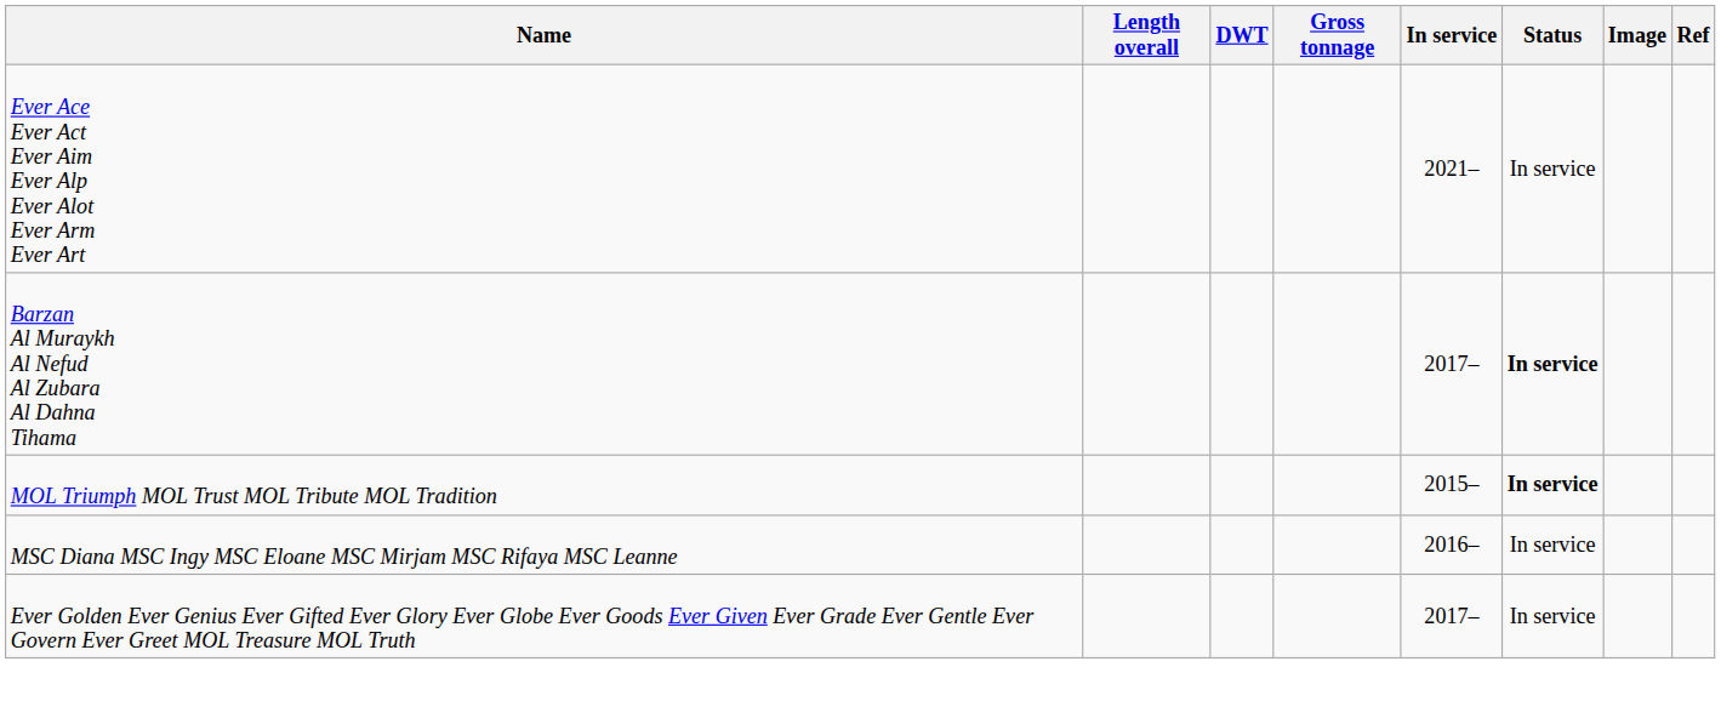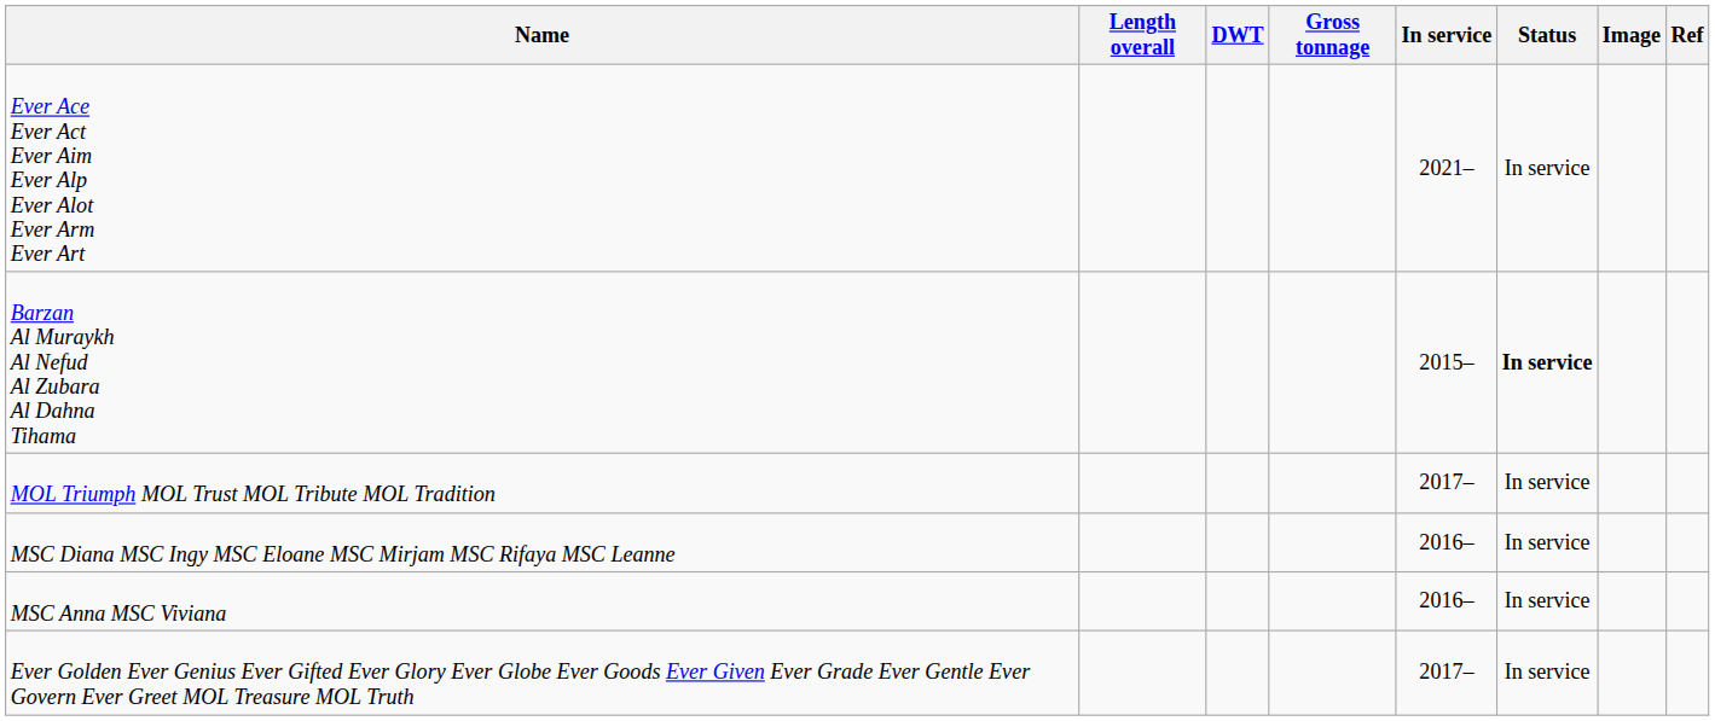Barzan Al Muraykh Al Nefud Al Zubara Al Dahna Tihama | In service: 2017– -> 2015–
MOL Triumph MOL Trust MOL Tribute MOL Tradition | In service: 2015– -> 2017–
MOL Triumph MOL Trust MOL Tribute MOL Tradition | Status: bold -> normal
+ row: MSC Anna MSC Viviana | 2016– | In service
